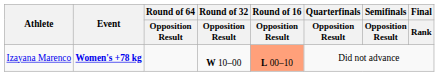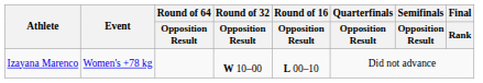Izayana Marenco | Event: bold -> normal
Izayana Marenco | Round of 16 / Opposition Result: lightsalmon background -> no background
